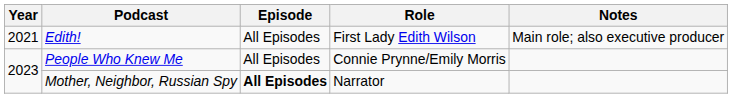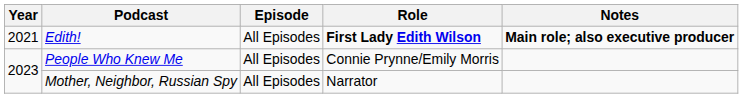row 2 | Role: normal -> bold
row 2 | Notes: normal -> bold
row 4 | Episode: bold -> normal
